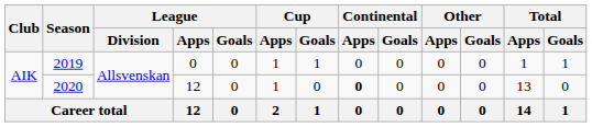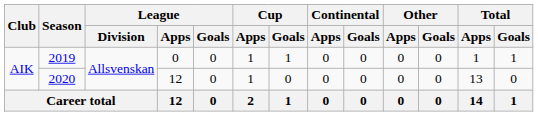2020 | Continental / Apps: bold -> normal
